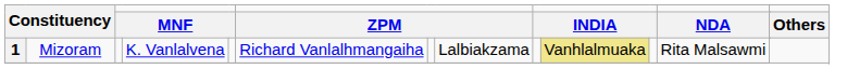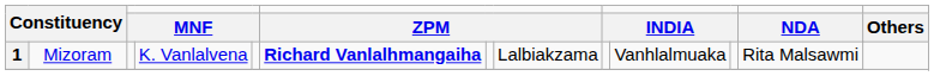1 | column 6: normal -> bold
1 | column 10: khaki background -> no background
